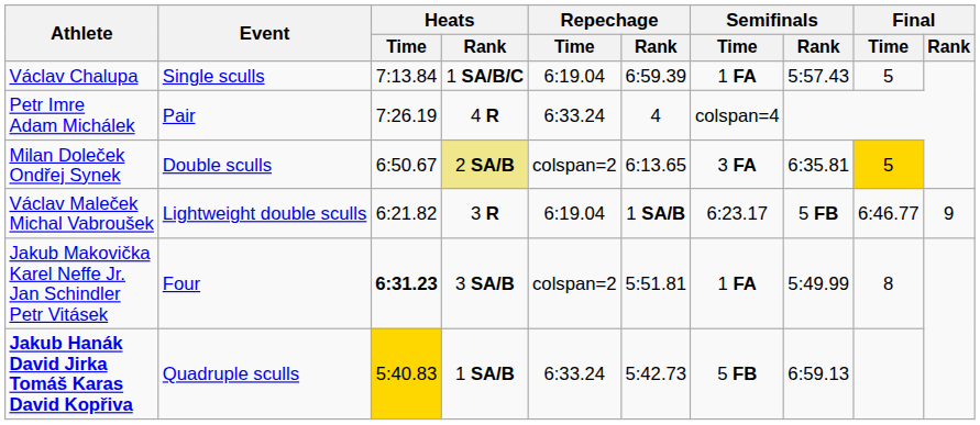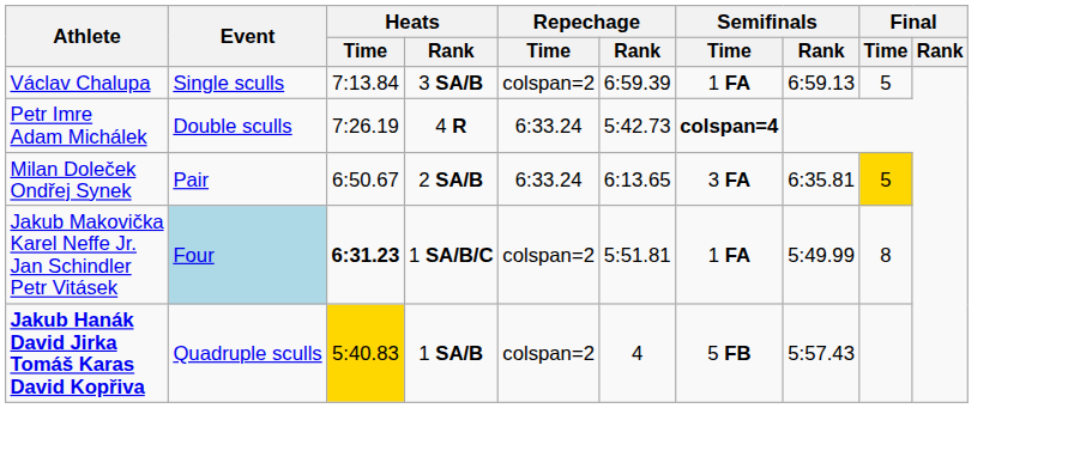Václav Chalupa | Heats / Rank: 1 SA/B/C -> 3 SA/B
Václav Chalupa | Repechage / Time: 6:19.04 -> colspan=2
Václav Chalupa | Semifinals / Rank: 5:57.43 -> 6:59.13
Petr Imre Adam Michálek | Event: Pair -> Double sculls
Petr Imre Adam Michálek | Repechage / Rank: 4 -> 5:42.73
Petr Imre Adam Michálek | Semifinals / Time: normal -> bold
Milan Doleček Ondřej Synek | Event: Double sculls -> Pair
Milan Doleček Ondřej Synek | Heats / Rank: khaki background -> no background
Milan Doleček Ondřej Synek | Repechage / Time: colspan=2 -> 6:33.24
- row: Václav Maleček Michal Vabroušek | Lightweight double sculls | 6:21.82 | 3 R | 6:19.04 | 1 SA/B | 6:23.17 | 5 FB | 6:46.77 | 9
Jakub Makovička Karel Neffe Jr. Jan Schindler Petr Vitásek | Event: no background -> lightblue background
Jakub Makovička Karel Neffe Jr. Jan Schindler Petr Vitásek | Heats / Rank: 3 SA/B -> 1 SA/B/C
Jakub Hanák David Jirka Tomáš Karas David Kopřiva | Repechage / Time: 6:33.24 -> colspan=2
Jakub Hanák David Jirka Tomáš Karas David Kopřiva | Repechage / Rank: 5:42.73 -> 4
Jakub Hanák David Jirka Tomáš Karas David Kopřiva | Semifinals / Rank: 6:59.13 -> 5:57.43
